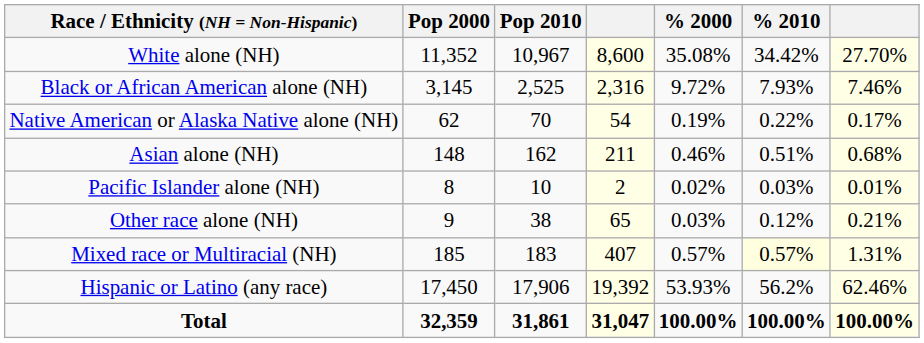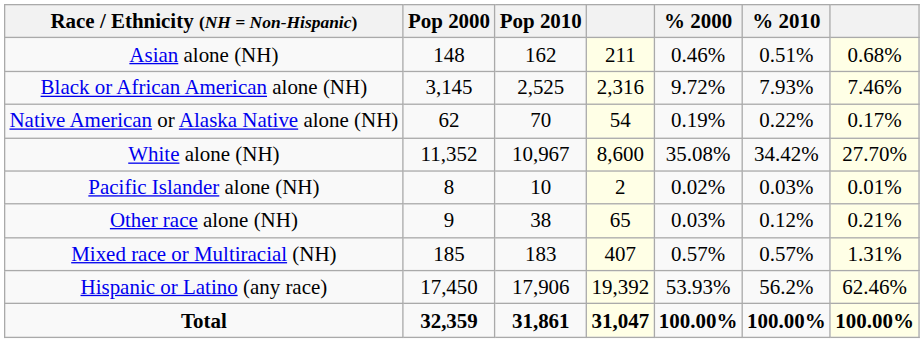rows swapped: White alone (NH) <-> Asian alone (NH)
Mixed race or Multiracial (NH) | % 2010: lightyellow background -> no background
